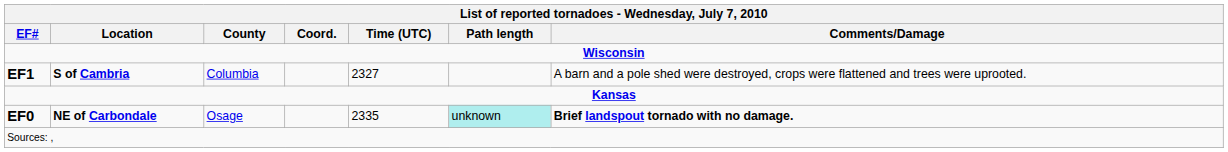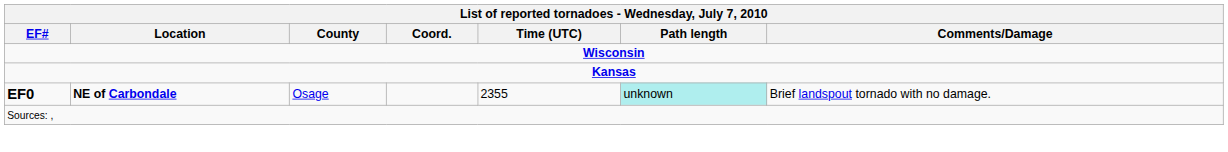- row: EF1 | S of Cambria | Columbia | 2327 | A barn and a pole shed were destroyed, crops were flattened and trees were uprooted.
EF0 | Time (UTC): 2335 -> 2355
EF0 | Comments/Damage: bold -> normal
